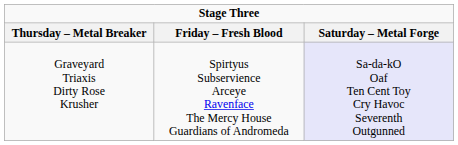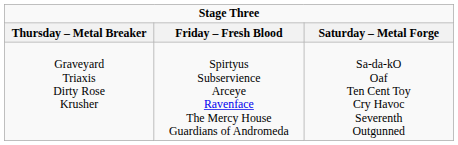Graveyard Triaxis Dirty Rose Krusher | Saturday – Metal Forge: lavender background -> no background
